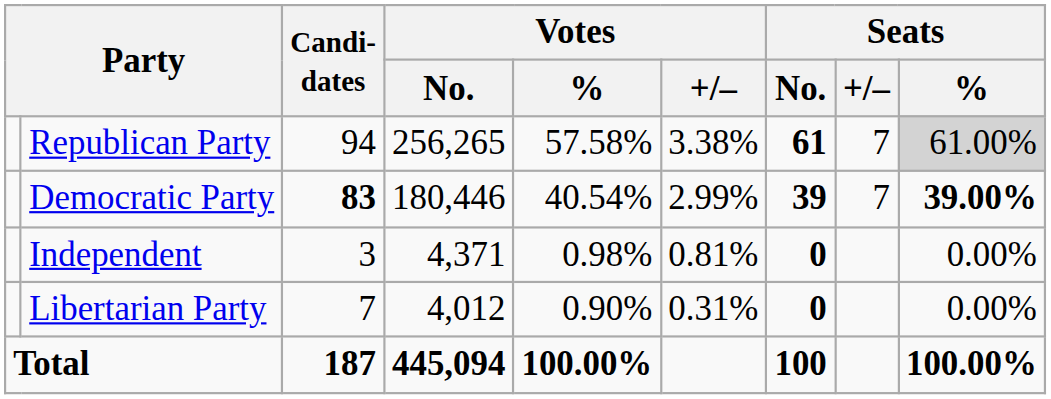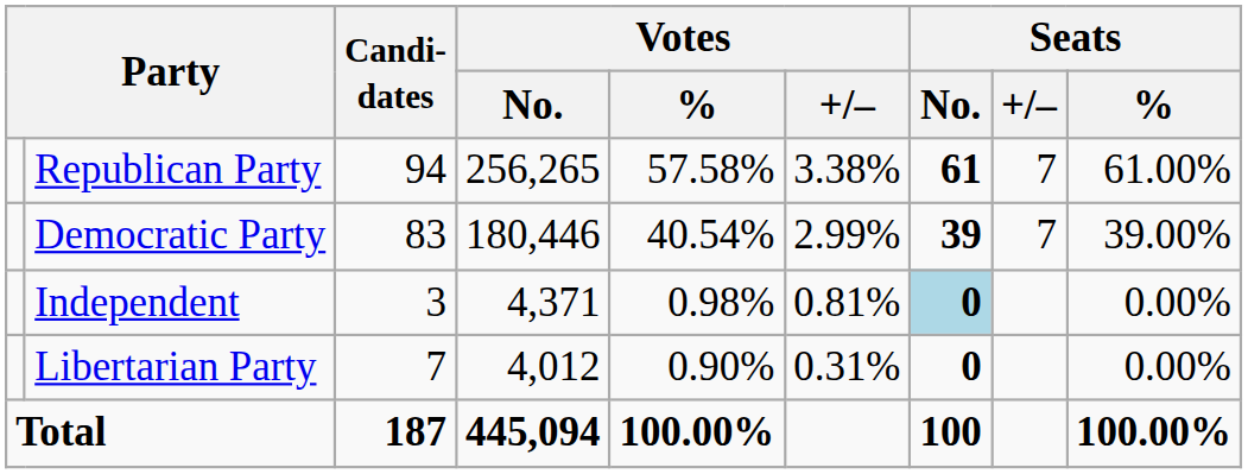Republican Party | Seats / %: lightgrey background -> no background
Democratic Party | Candi- dates: bold -> normal
Democratic Party | Seats / %: bold -> normal
Independent | Seats / No.: no background -> lightblue background
